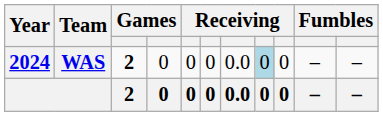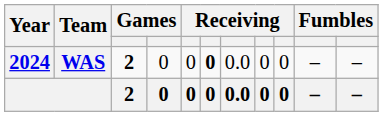WAS | column 6: normal -> bold
WAS | column 8: lightblue background -> no background
